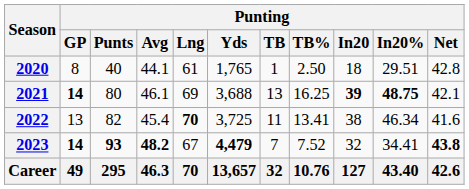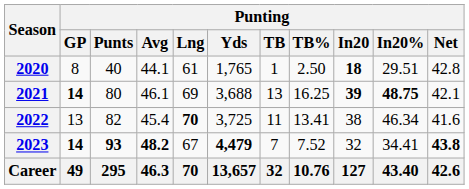2020 | Punting / In20: normal -> bold
